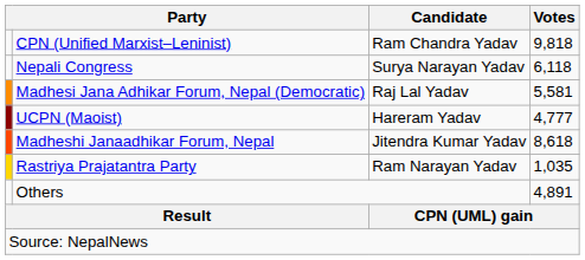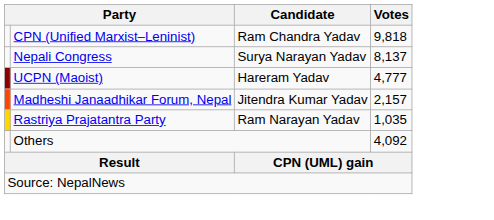Nepali Congress | Votes: 6,118 -> 8,137
- row: Madhesi Jana Adhikar Forum, Nepal (Democratic) | Raj Lal Yadav | 5,581
Madheshi Janaadhikar Forum, Nepal | Votes: 8,618 -> 2,157
Others | Votes: 4,891 -> 4,092
